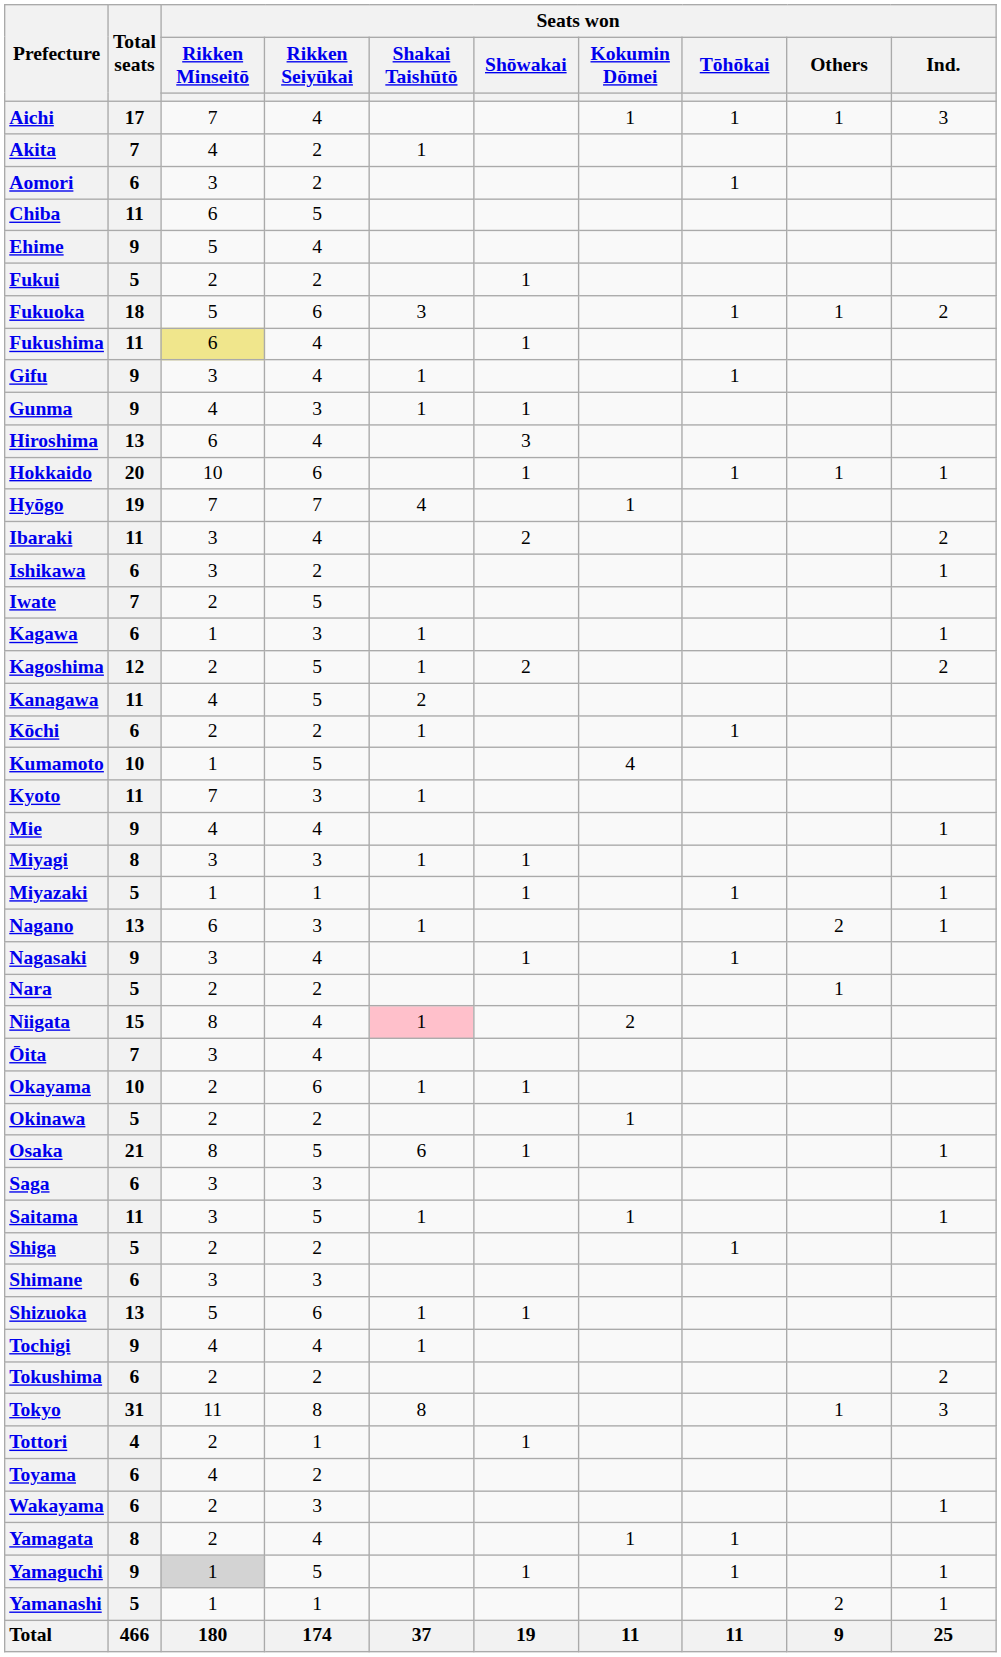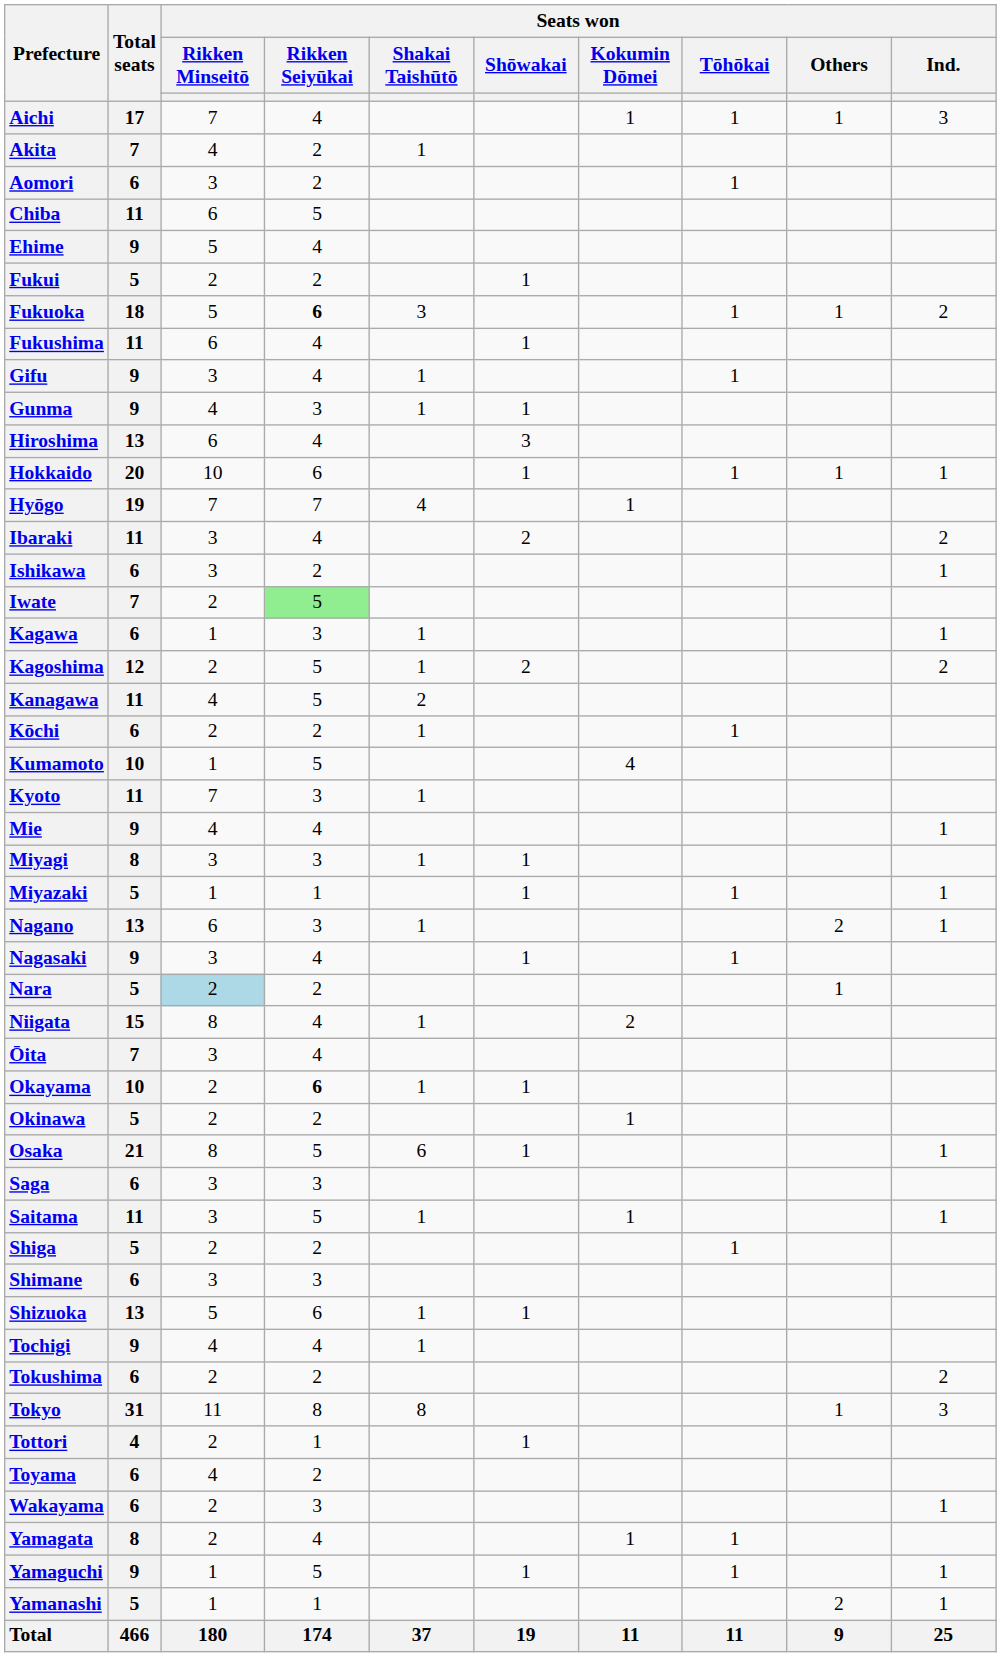Fukuoka | Seats won / Rikken Seiyūkai: normal -> bold
Fukushima | Seats won / Rikken Minseitō: khaki background -> no background
Iwate | Seats won / Rikken Seiyūkai: no background -> lightgreen background
Nara | Seats won / Rikken Minseitō: no background -> lightblue background
Niigata | Seats won / Shakai Taishūtō: pink background -> no background
Okayama | Seats won / Rikken Seiyūkai: normal -> bold
Yamaguchi | Seats won / Rikken Minseitō: lightgrey background -> no background
